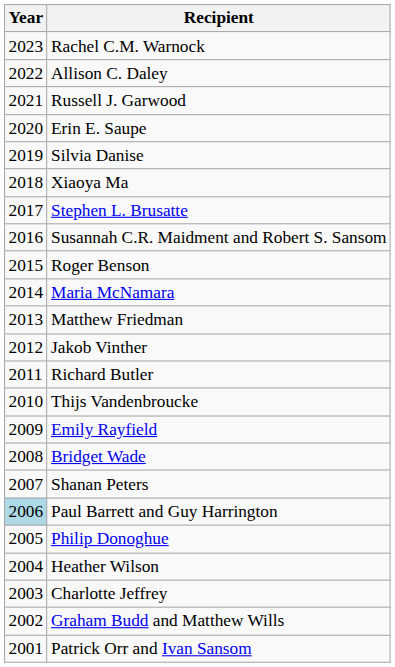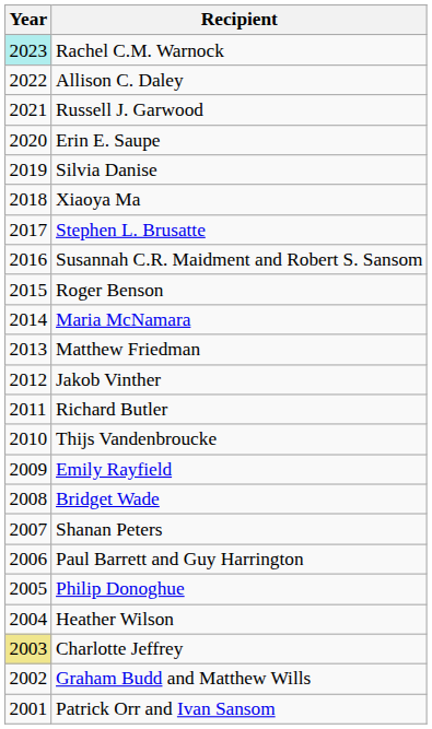Rachel C.M. Warnock | Year: no background -> paleturquoise background
Paul Barrett and Guy Harrington | Year: lightblue background -> no background
Charlotte Jeffrey | Year: no background -> khaki background
